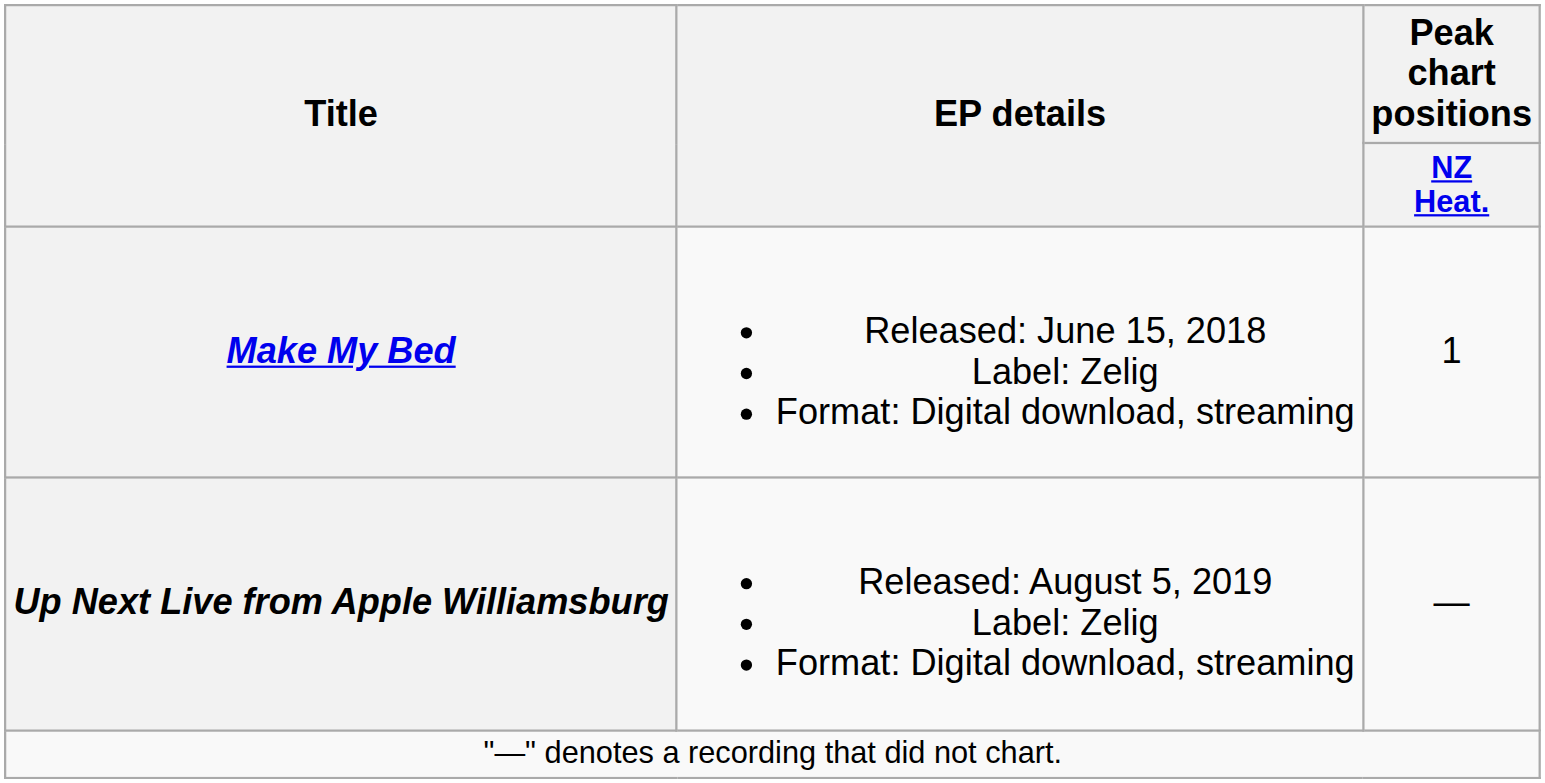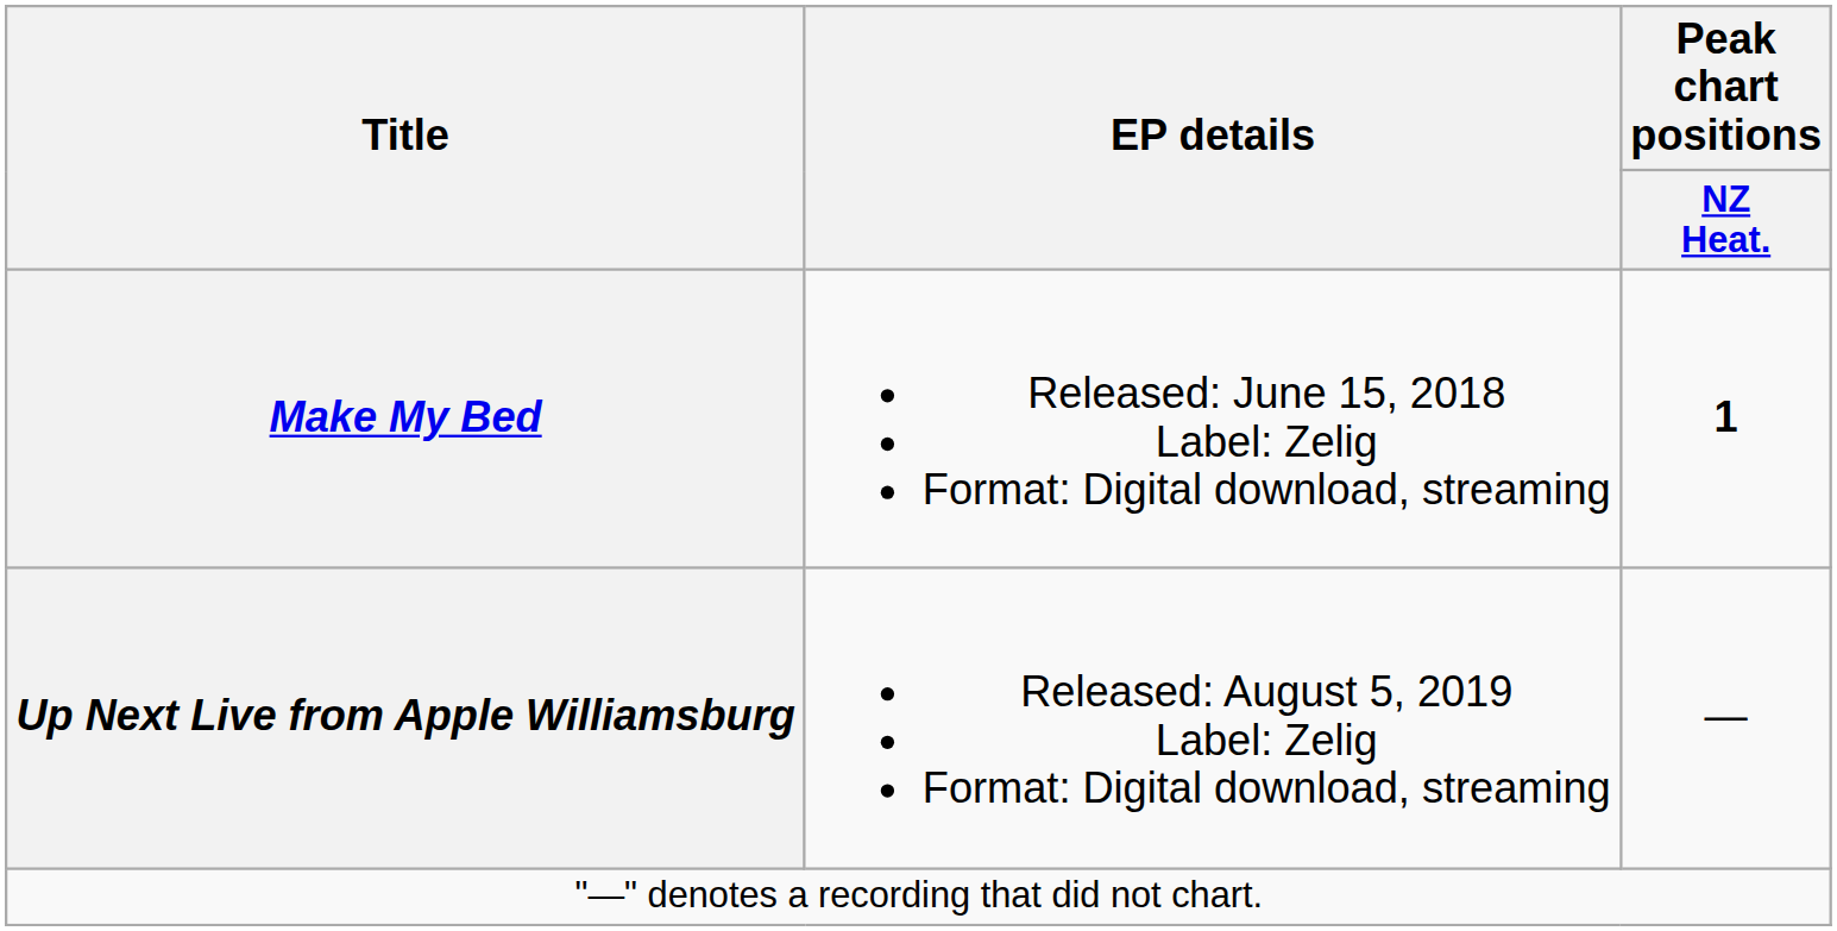Make My Bed | Peak chart positions / NZ Heat.: normal -> bold
